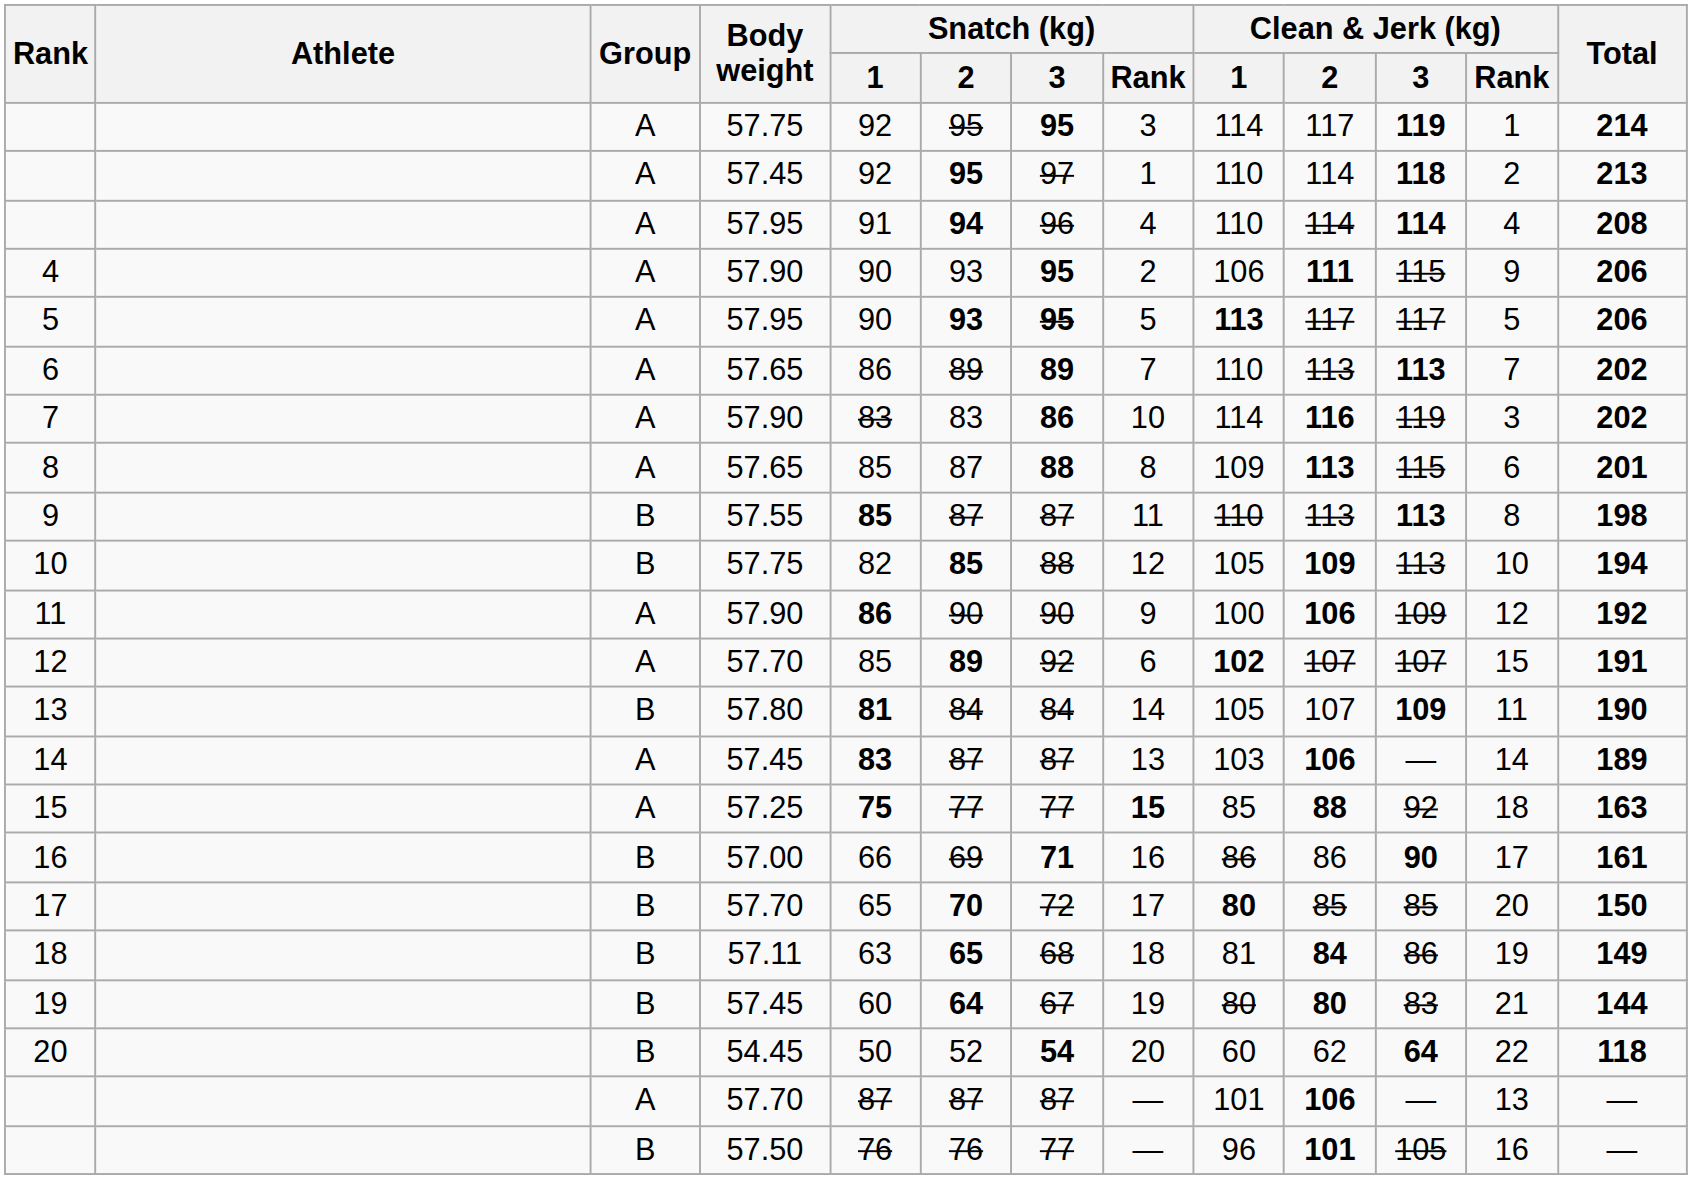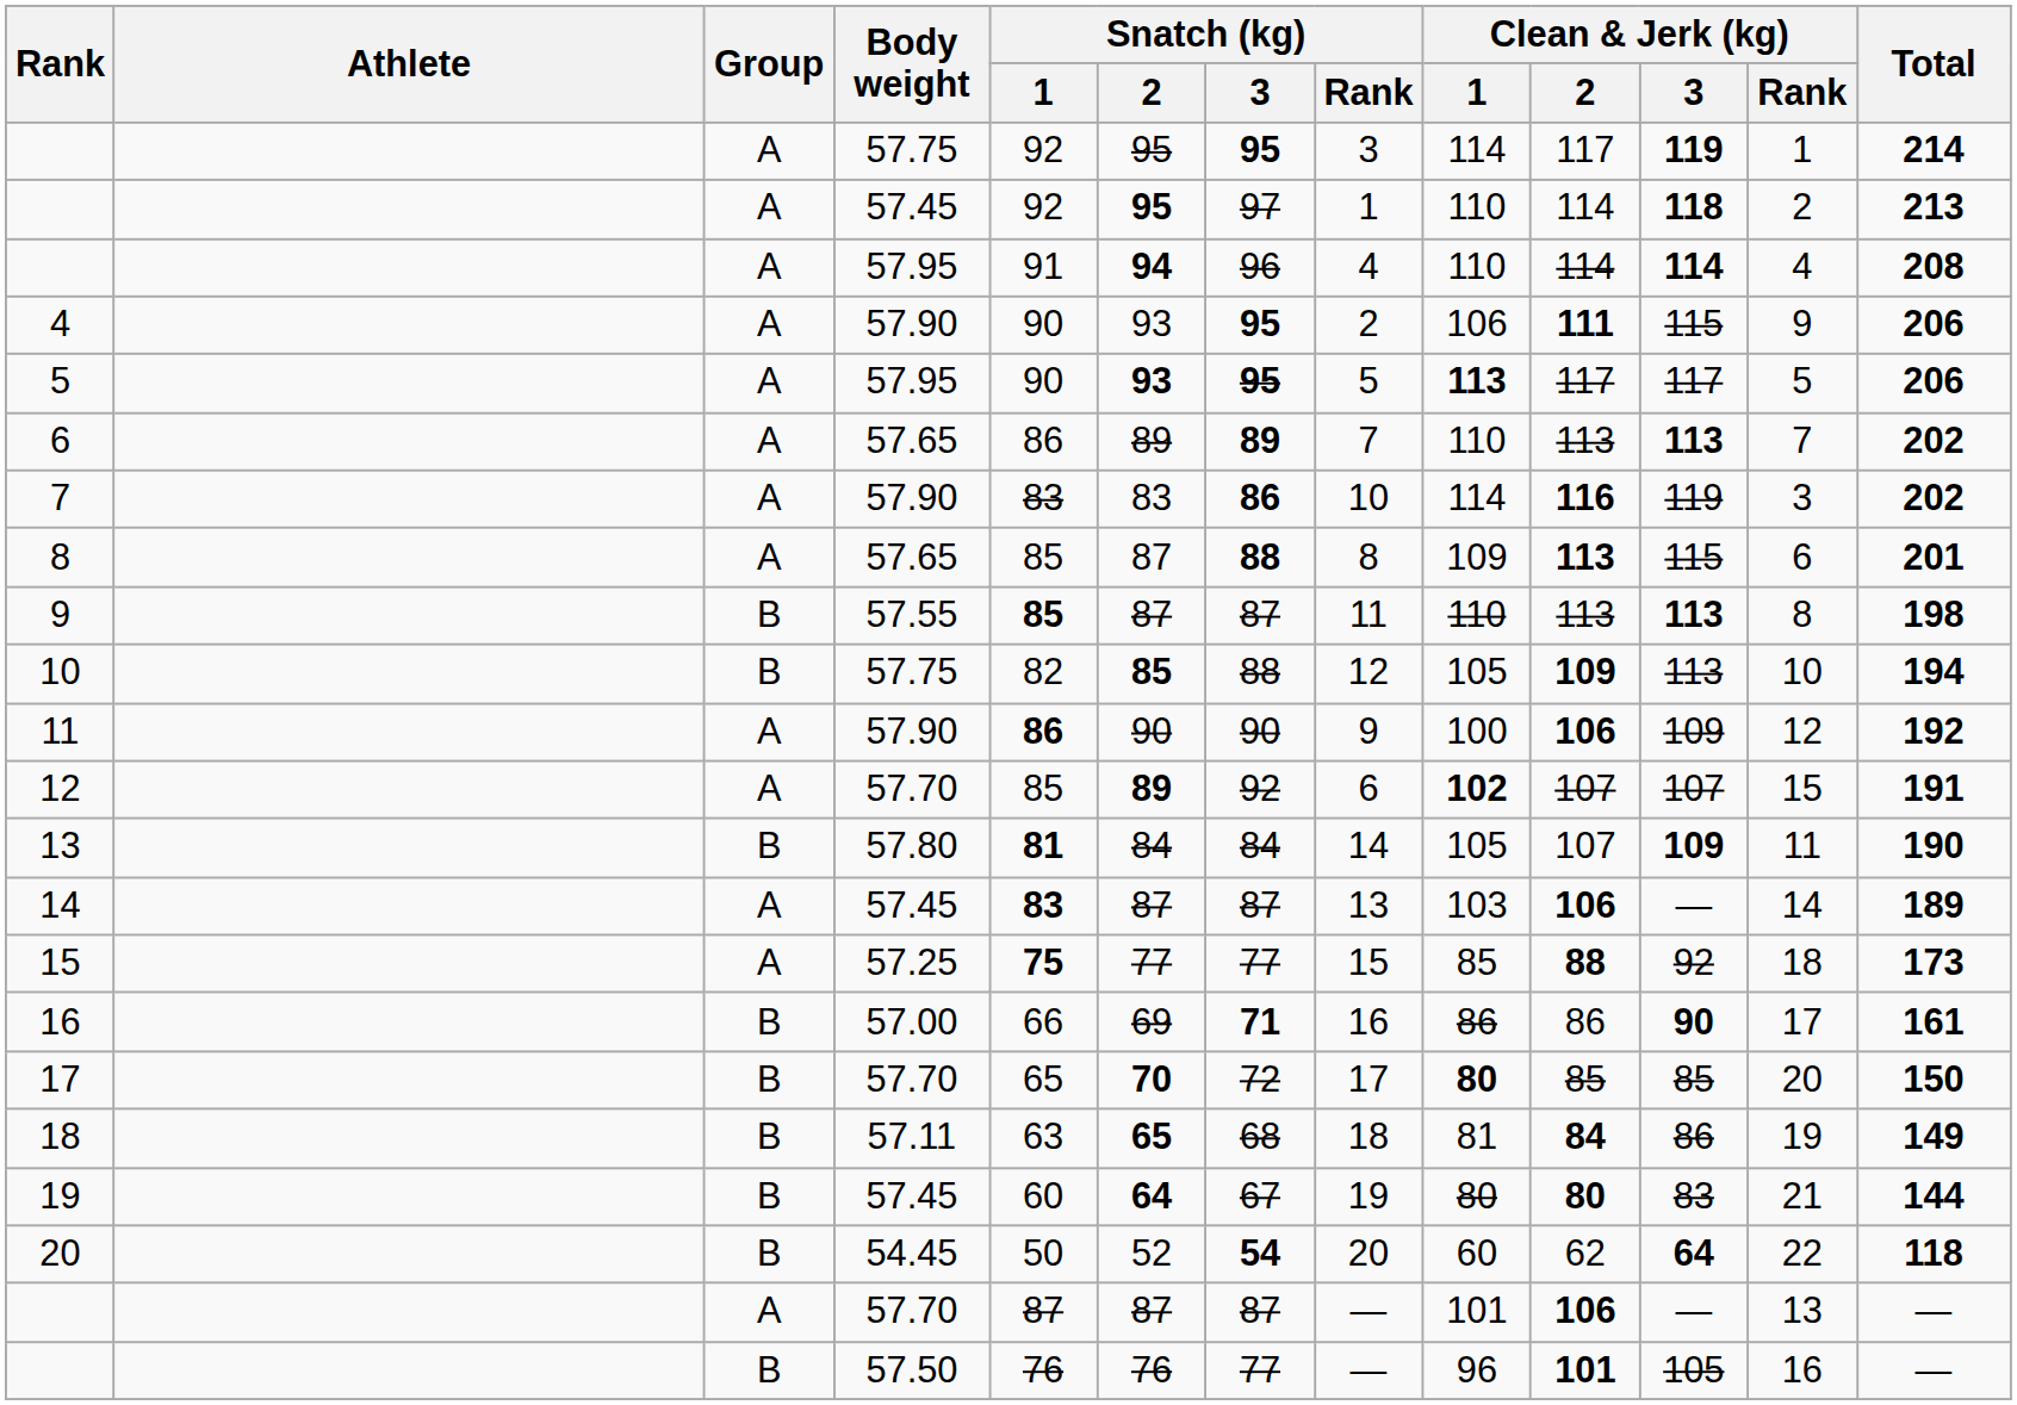row 17 | Snatch (kg) / Rank: bold -> normal
row 17 | Total: 163 -> 173
